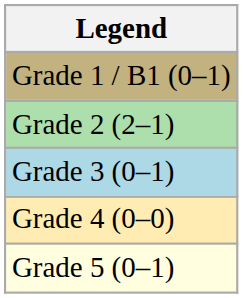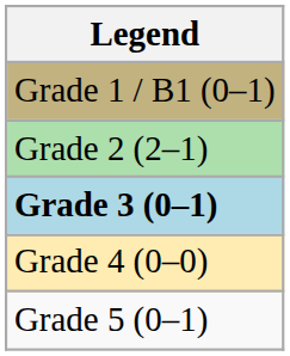row 4 | column 1: normal -> bold
row 6 | column 1: lightyellow background -> no background
